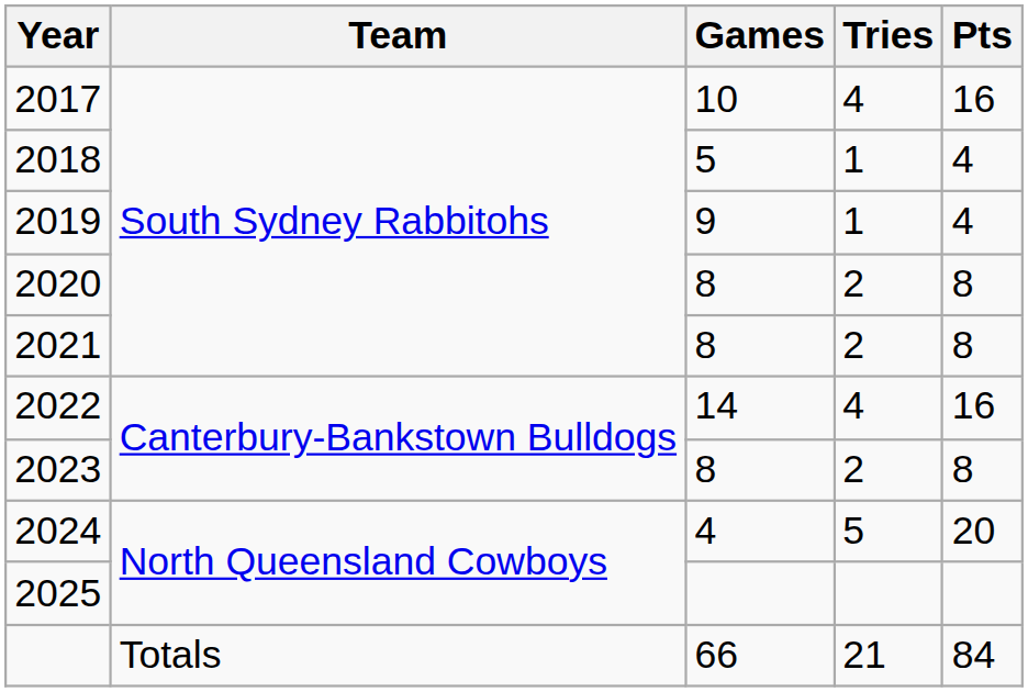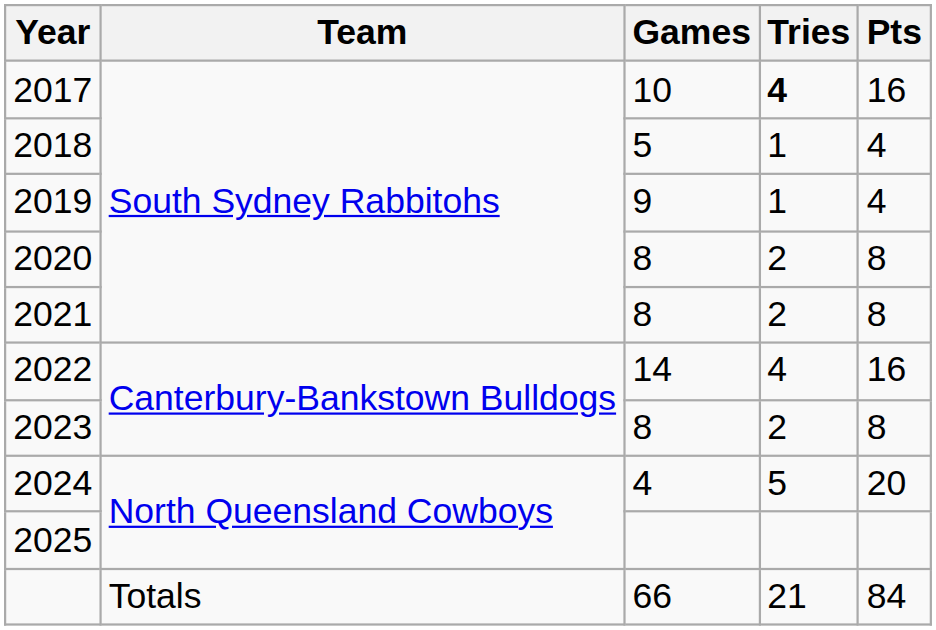2017 | Tries: normal -> bold
